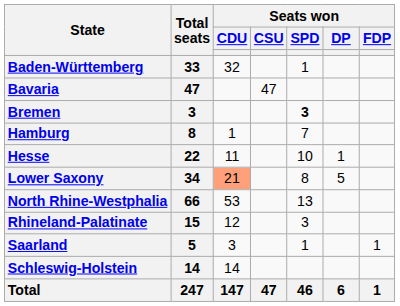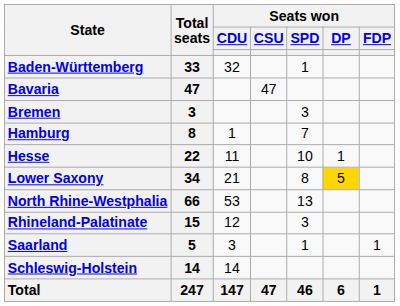Bremen | Seats won / SPD: bold -> normal
Lower Saxony | Seats won / CDU: lightsalmon background -> no background
Lower Saxony | Seats won / DP: no background -> gold background
